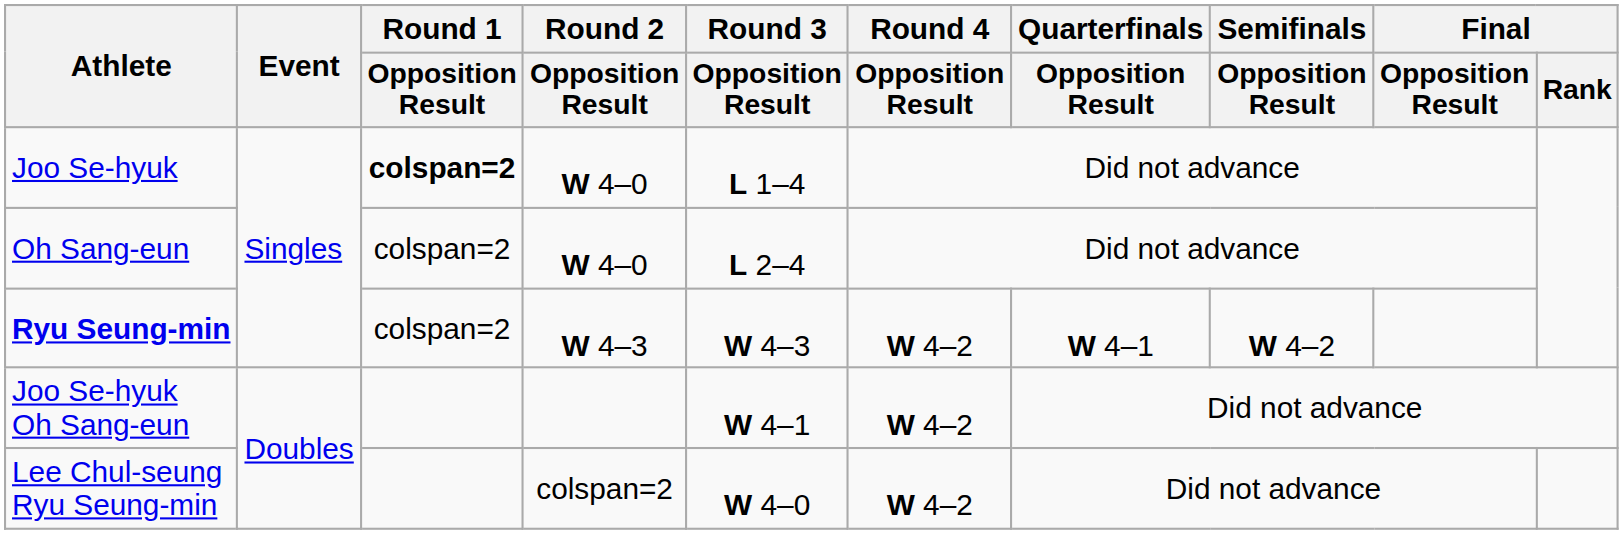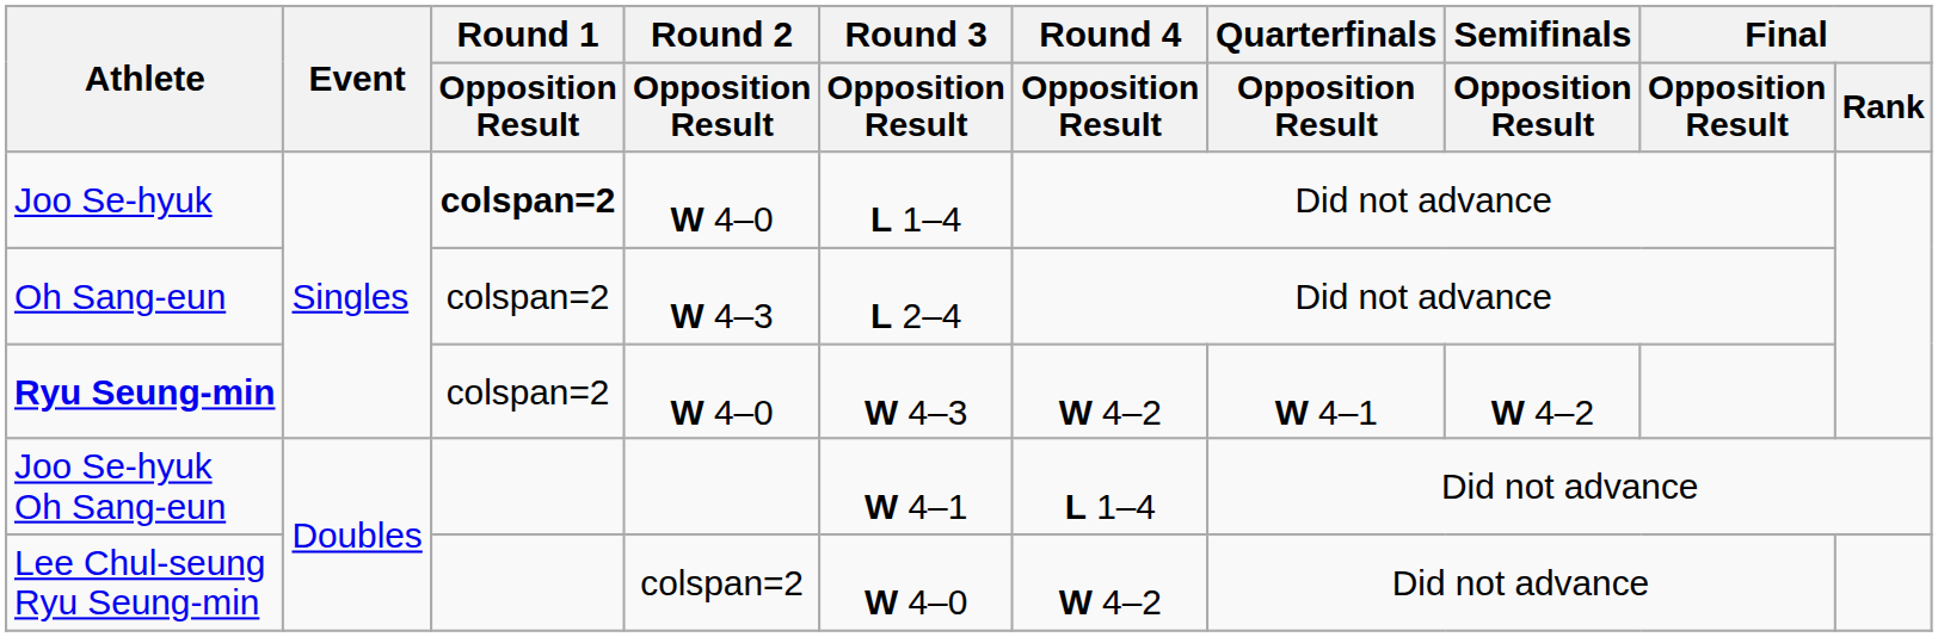Oh Sang-eun | Round 2 / Opposition Result: W 4–0 -> W 4–3
Ryu Seung-min | Round 2 / Opposition Result: W 4–3 -> W 4–0
Joo Se-hyuk Oh Sang-eun | Round 4 / Opposition Result: W 4–2 -> L 1–4
